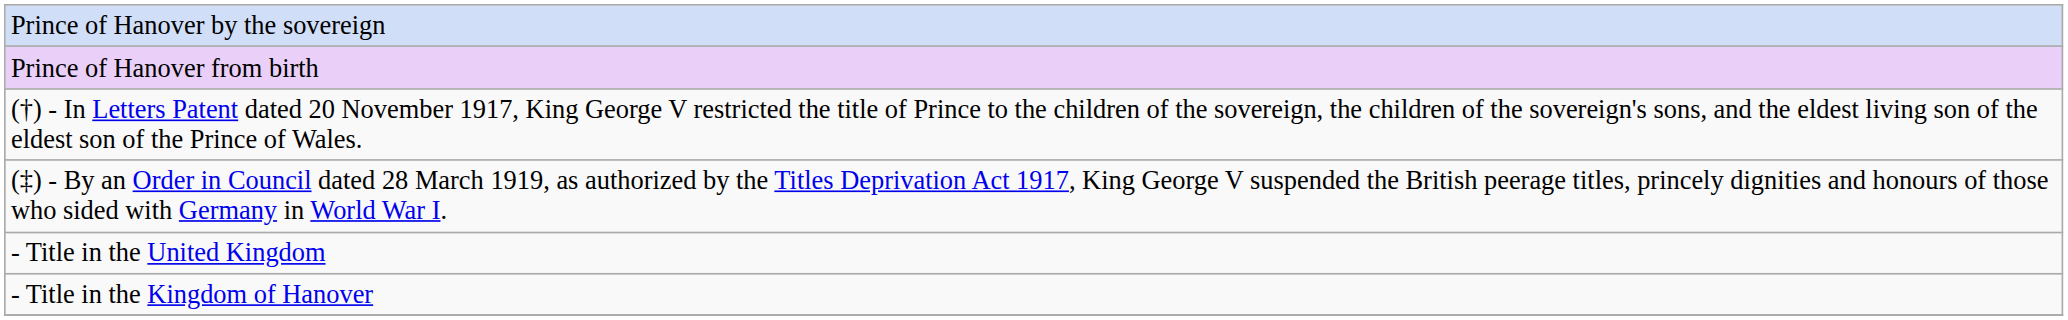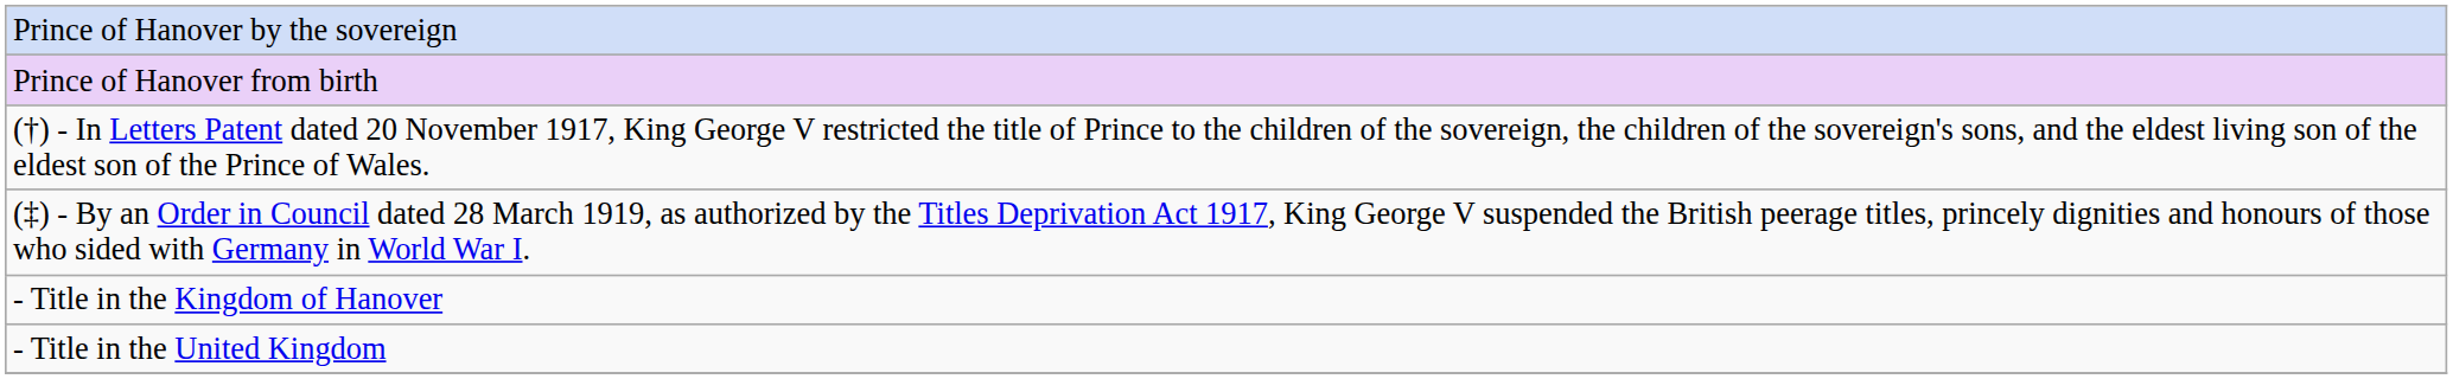row 5 | column 1: - Title in the United Kingdom -> - Title in the Kingdom of Hanover
row 6 | column 1: - Title in the Kingdom of Hanover -> - Title in the United Kingdom
